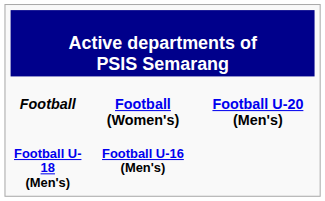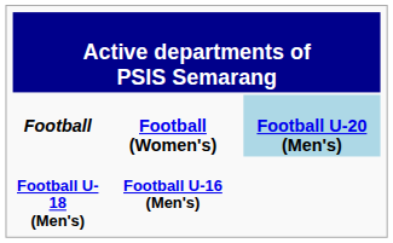Football | column 3: no background -> lightblue background
